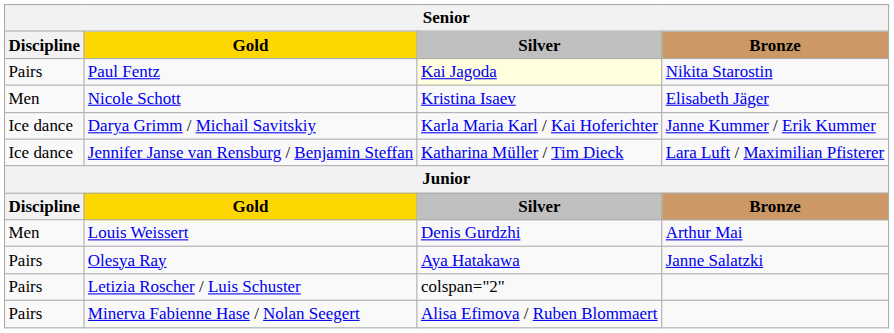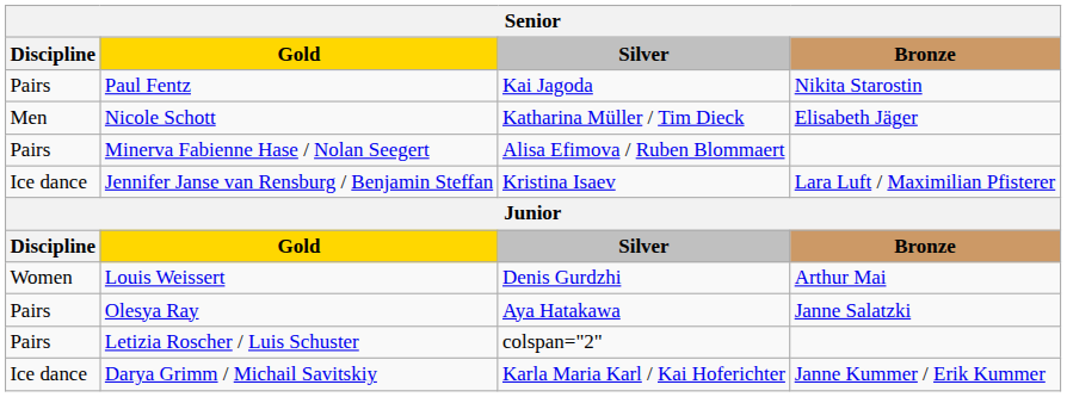Paul Fentz | Silver: lightyellow background -> no background
Nicole Schott | Silver: Kristina Isaev -> Katharina Müller / Tim Dieck
rows swapped: Minerva Fabienne Hase / Nolan Seegert <-> Darya Grimm / Michail Savitskiy
Jennifer Janse van Rensburg / Benjamin Steffan | Silver: Katharina Müller / Tim Dieck -> Kristina Isaev
Louis Weissert | Discipline: Men -> Women
